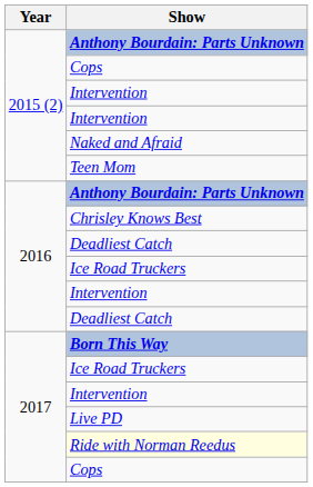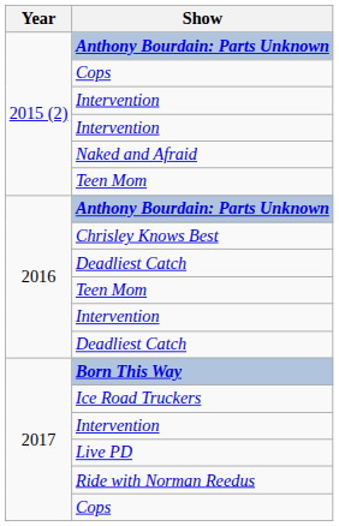row 11 | Show: Ice Road Truckers -> Teen Mom
row 18 | Show: lightyellow background -> no background
